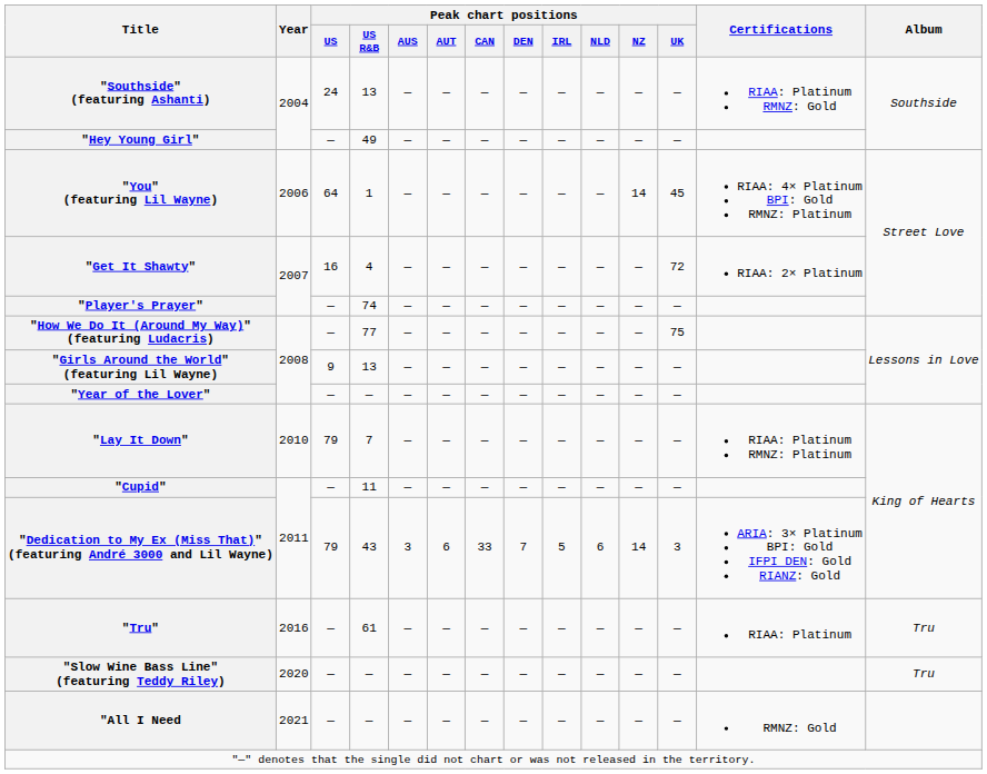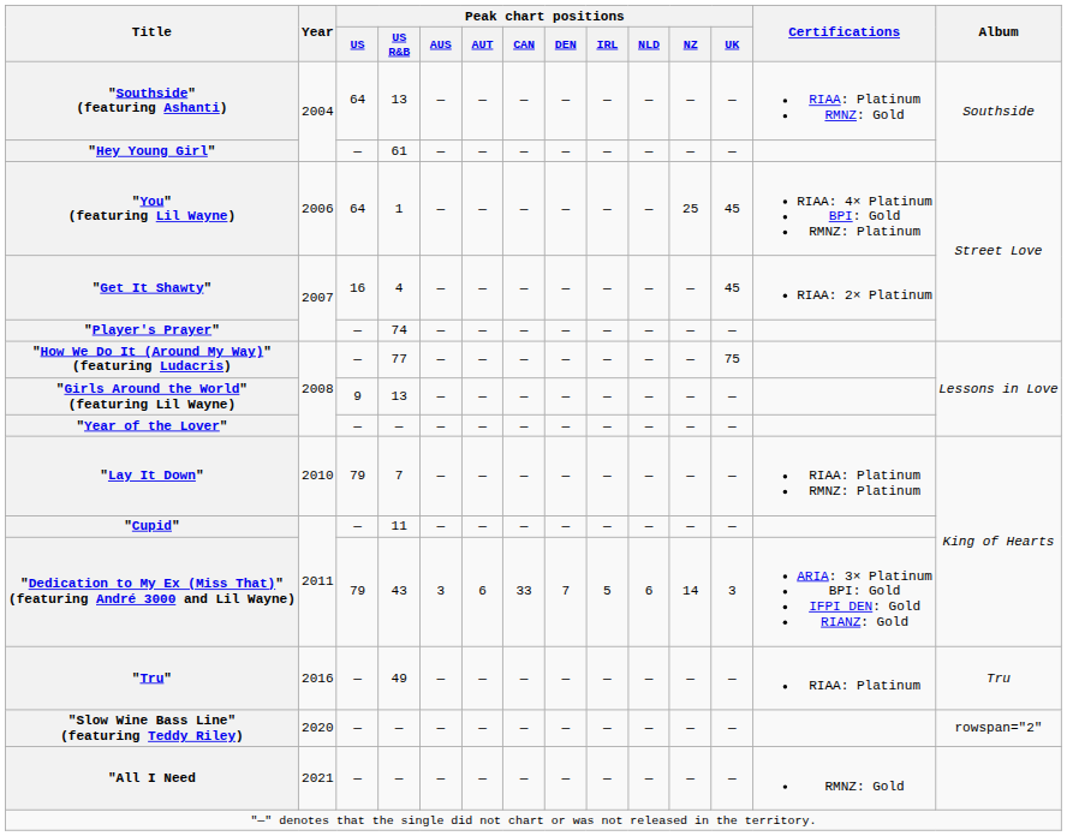"Southside" (featuring Ashanti) | Peak chart positions / US: 24 -> 64
"Hey Young Girl" | Peak chart positions / US R&B: 49 -> 61
"You" (featuring Lil Wayne) | Peak chart positions / NZ: 14 -> 25
"Get It Shawty" | Peak chart positions / UK: 72 -> 45
"Tru" | Peak chart positions / US R&B: 61 -> 49
"Slow Wine Bass Line" (featuring Teddy Riley) | Album: Tru -> rowspan="2"
